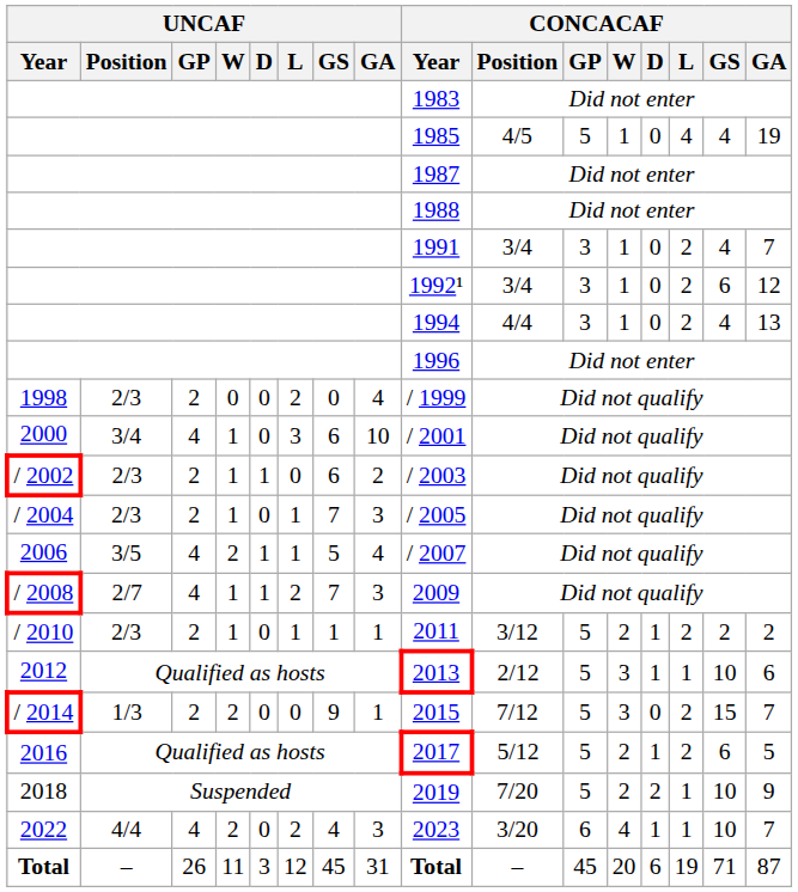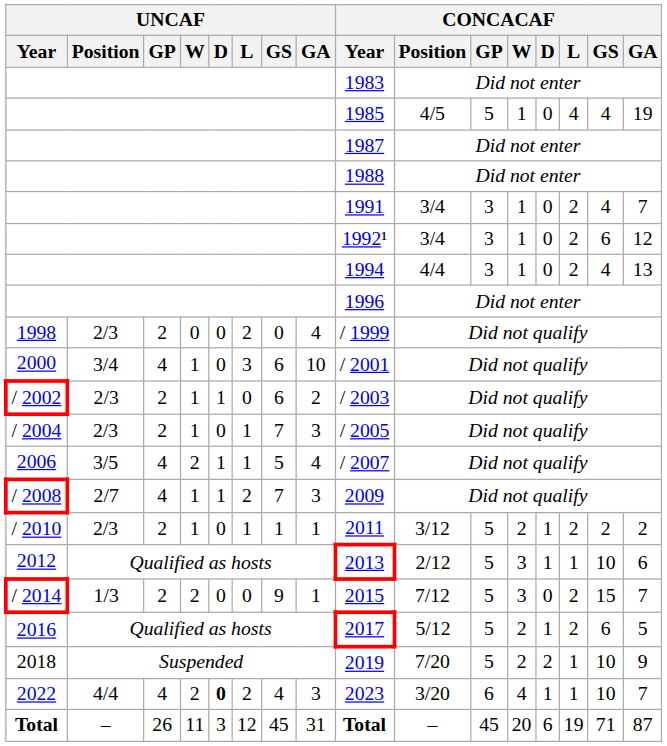2022 | UNCAF / D: normal -> bold
